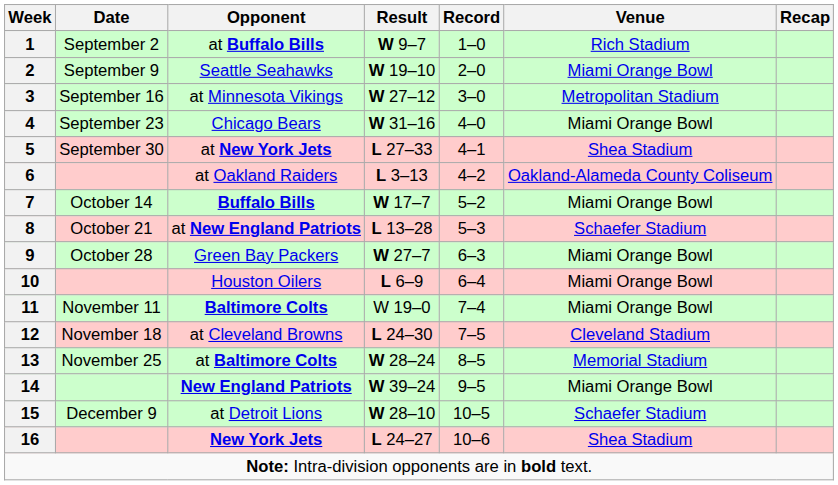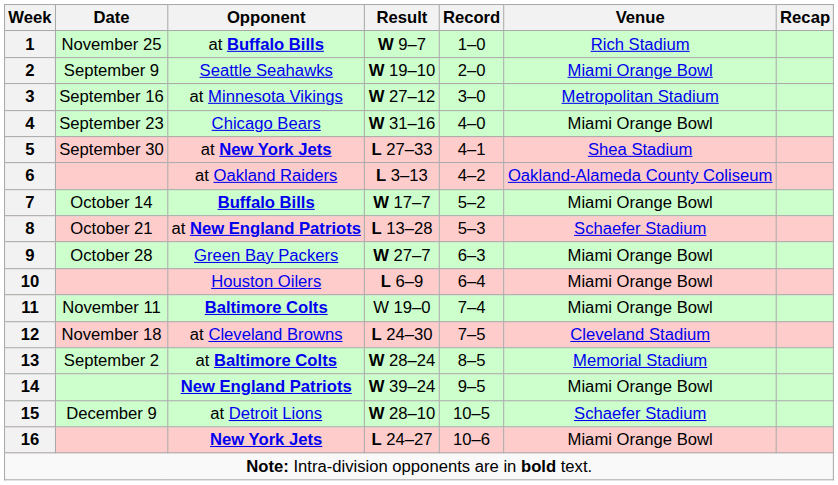1 | Date: September 2 -> November 25
13 | Date: November 25 -> September 2
16 | Venue: Shea Stadium -> Miami Orange Bowl
